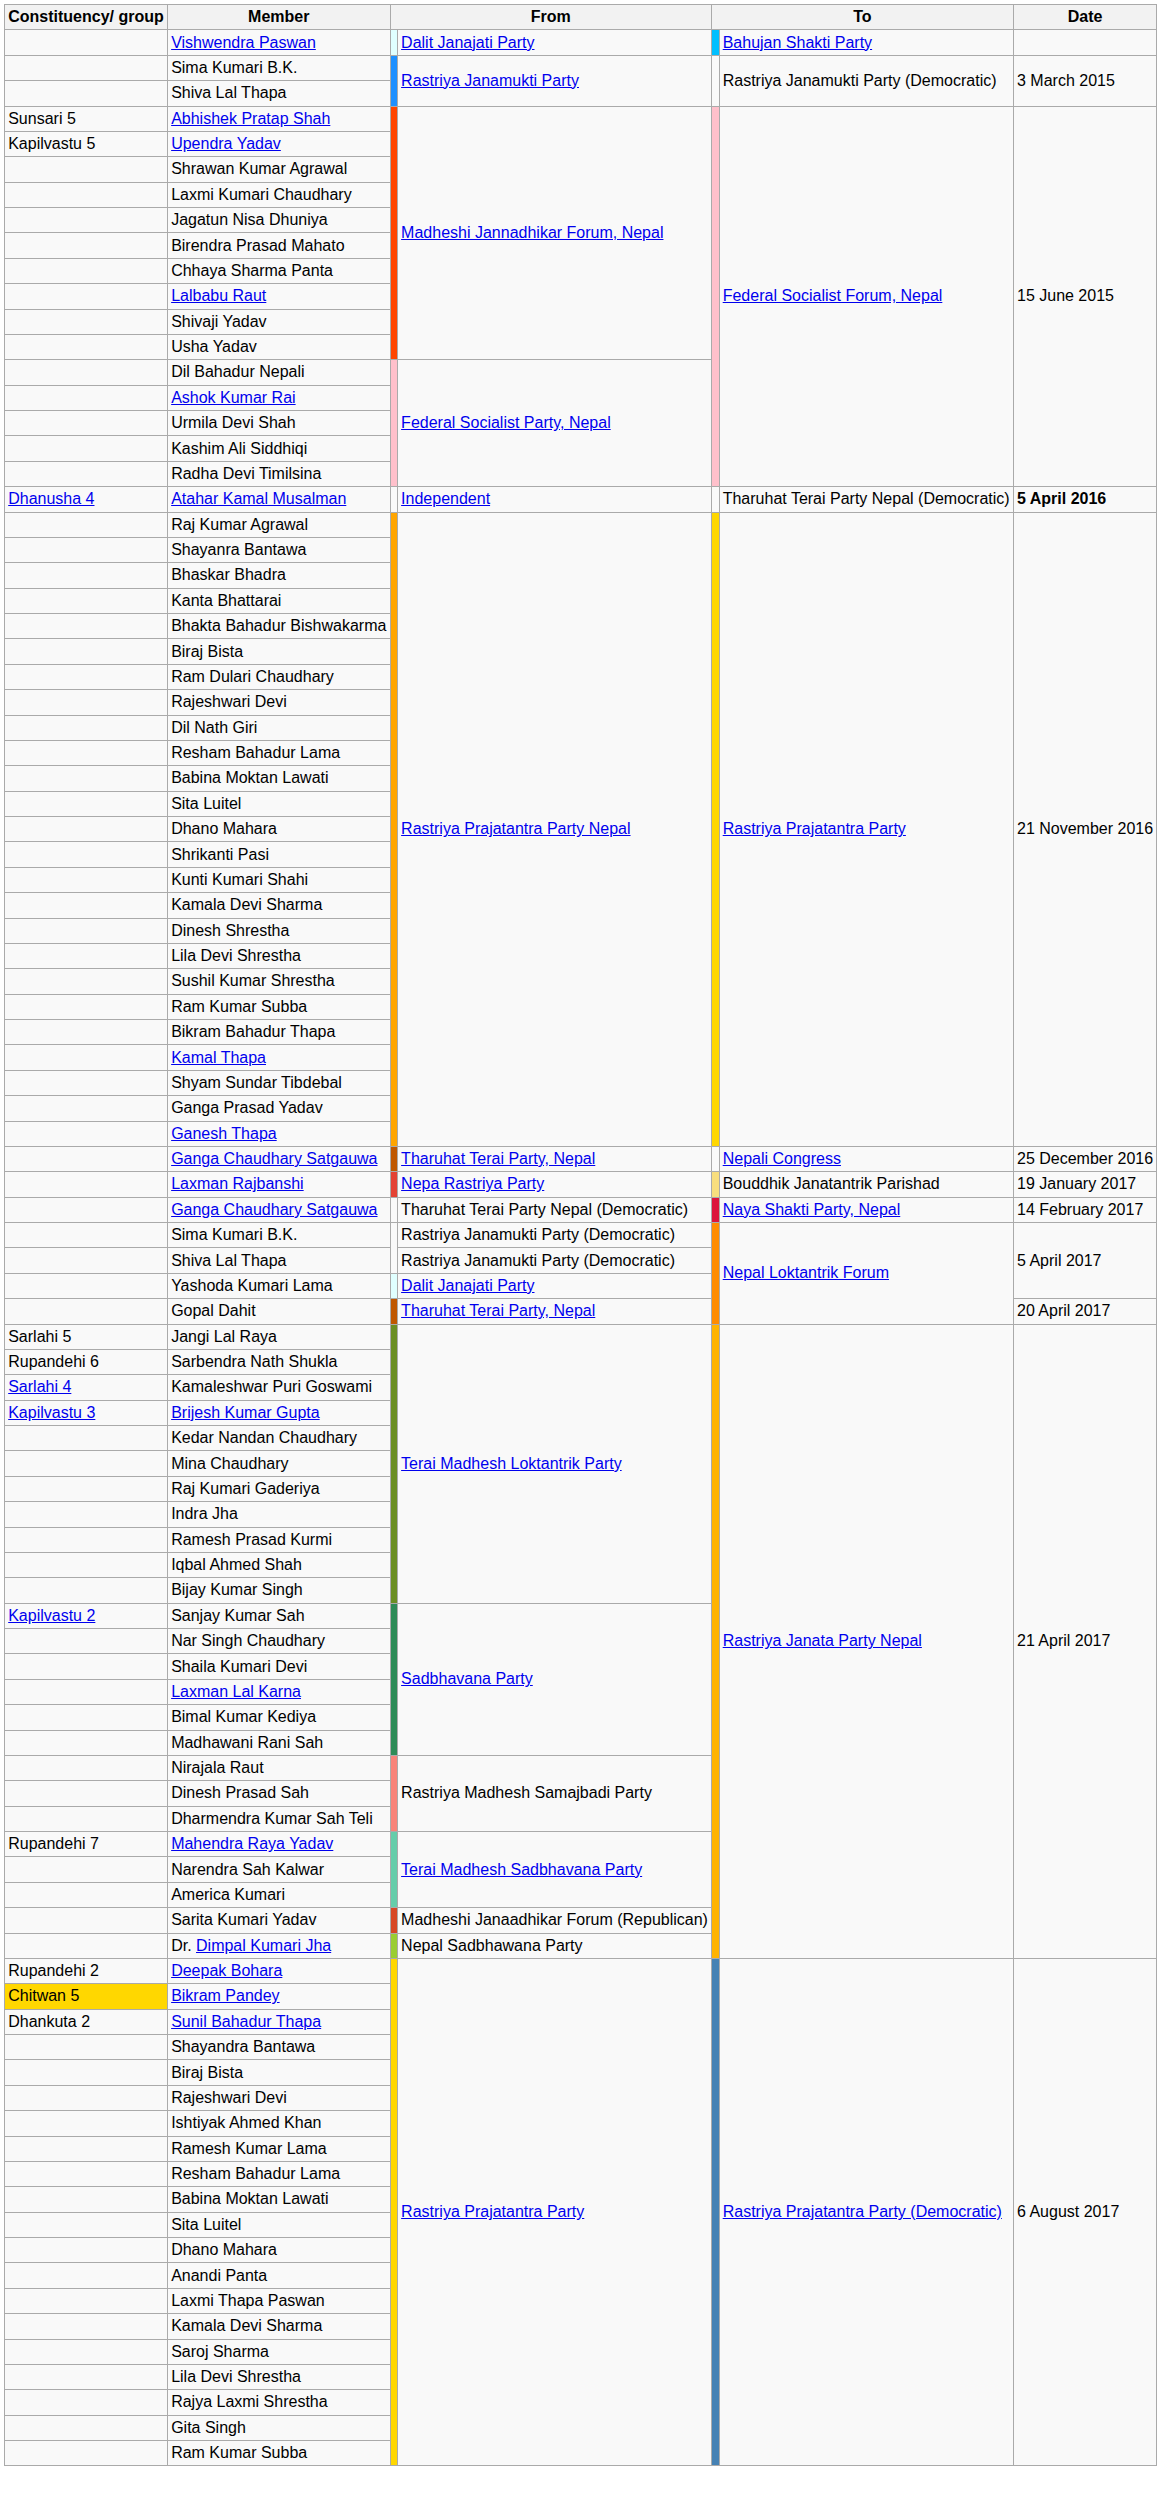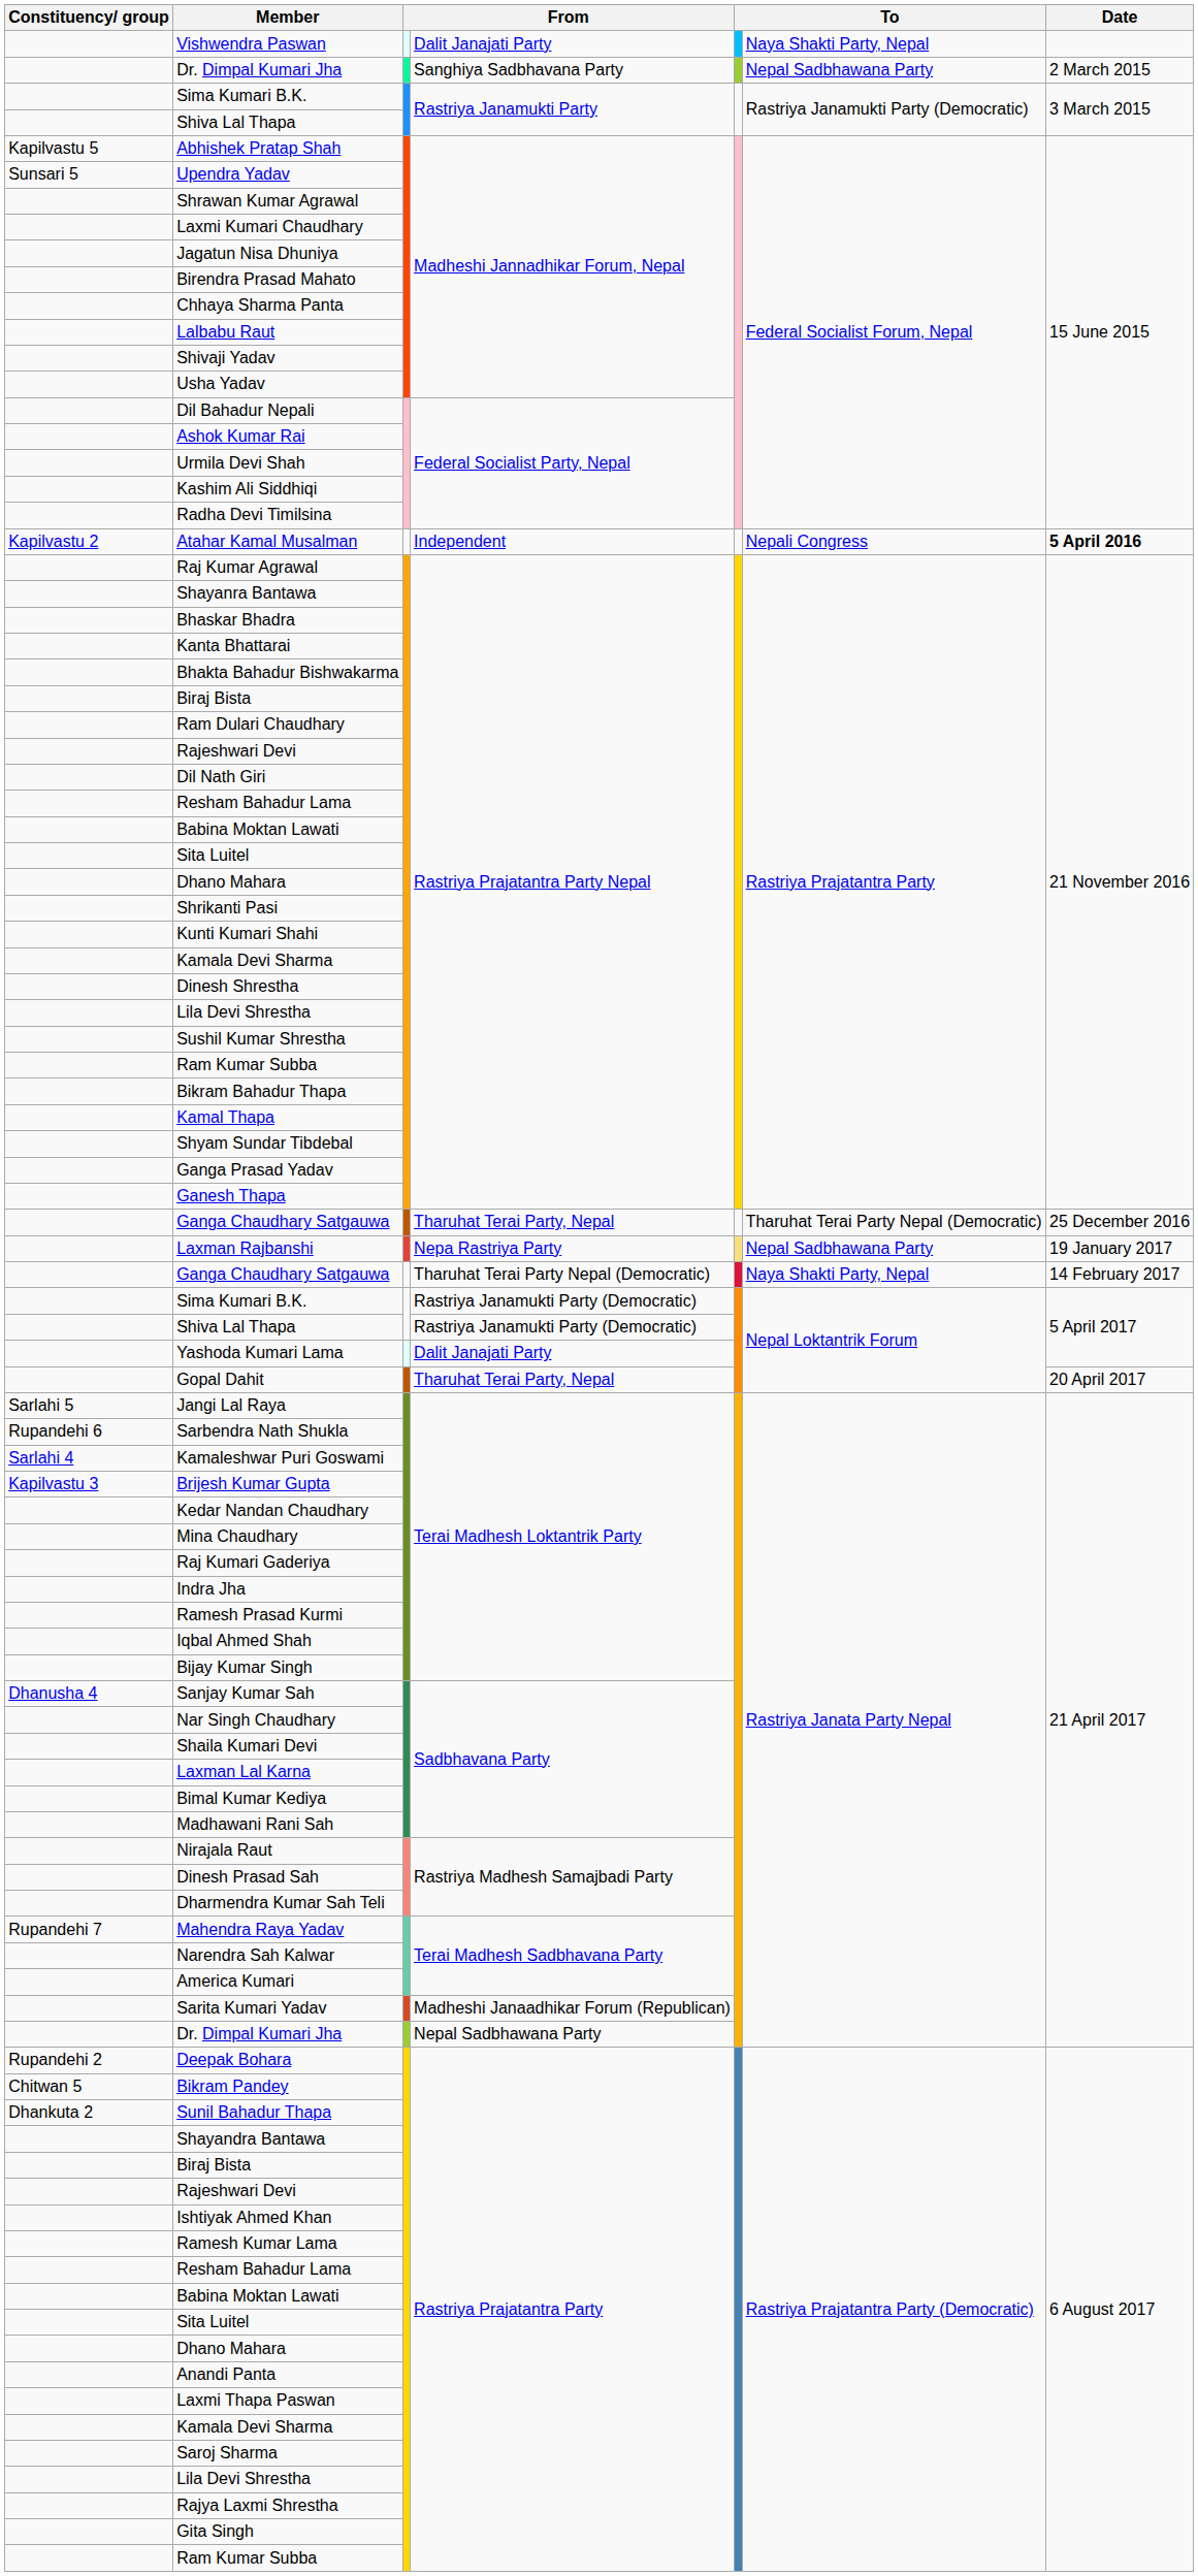Vishwendra Paswan | column 6: Bahujan Shakti Party -> Naya Shakti Party, Nepal
+ row: Dr. Dimpal Kumari Jha | Sanghiya Sadbhavana Party | Nepal Sadbhawana Party | 2 March 2015
Abhishek Pratap Shah | Constituency/ group: Sunsari 5 -> Kapilvastu 5
Upendra Yadav | Constituency/ group: Kapilvastu 5 -> Sunsari 5
Atahar Kamal Musalman | Constituency/ group: Dhanusha 4 -> Kapilvastu 2
Atahar Kamal Musalman | column 6: Tharuhat Terai Party Nepal (Democratic) -> Nepali Congress
Ganga Chaudhary Satgauwa / Tharuhat Terai Party, Nepal | column 6: Nepali Congress -> Tharuhat Terai Party Nepal (Democratic)
Laxman Rajbanshi | column 6: Bouddhik Janatantrik Parishad -> Nepal Sadbhawana Party
Sanjay Kumar Sah | Constituency/ group: Kapilvastu 2 -> Dhanusha 4
Bikram Pandey | Constituency/ group: gold background -> no background
